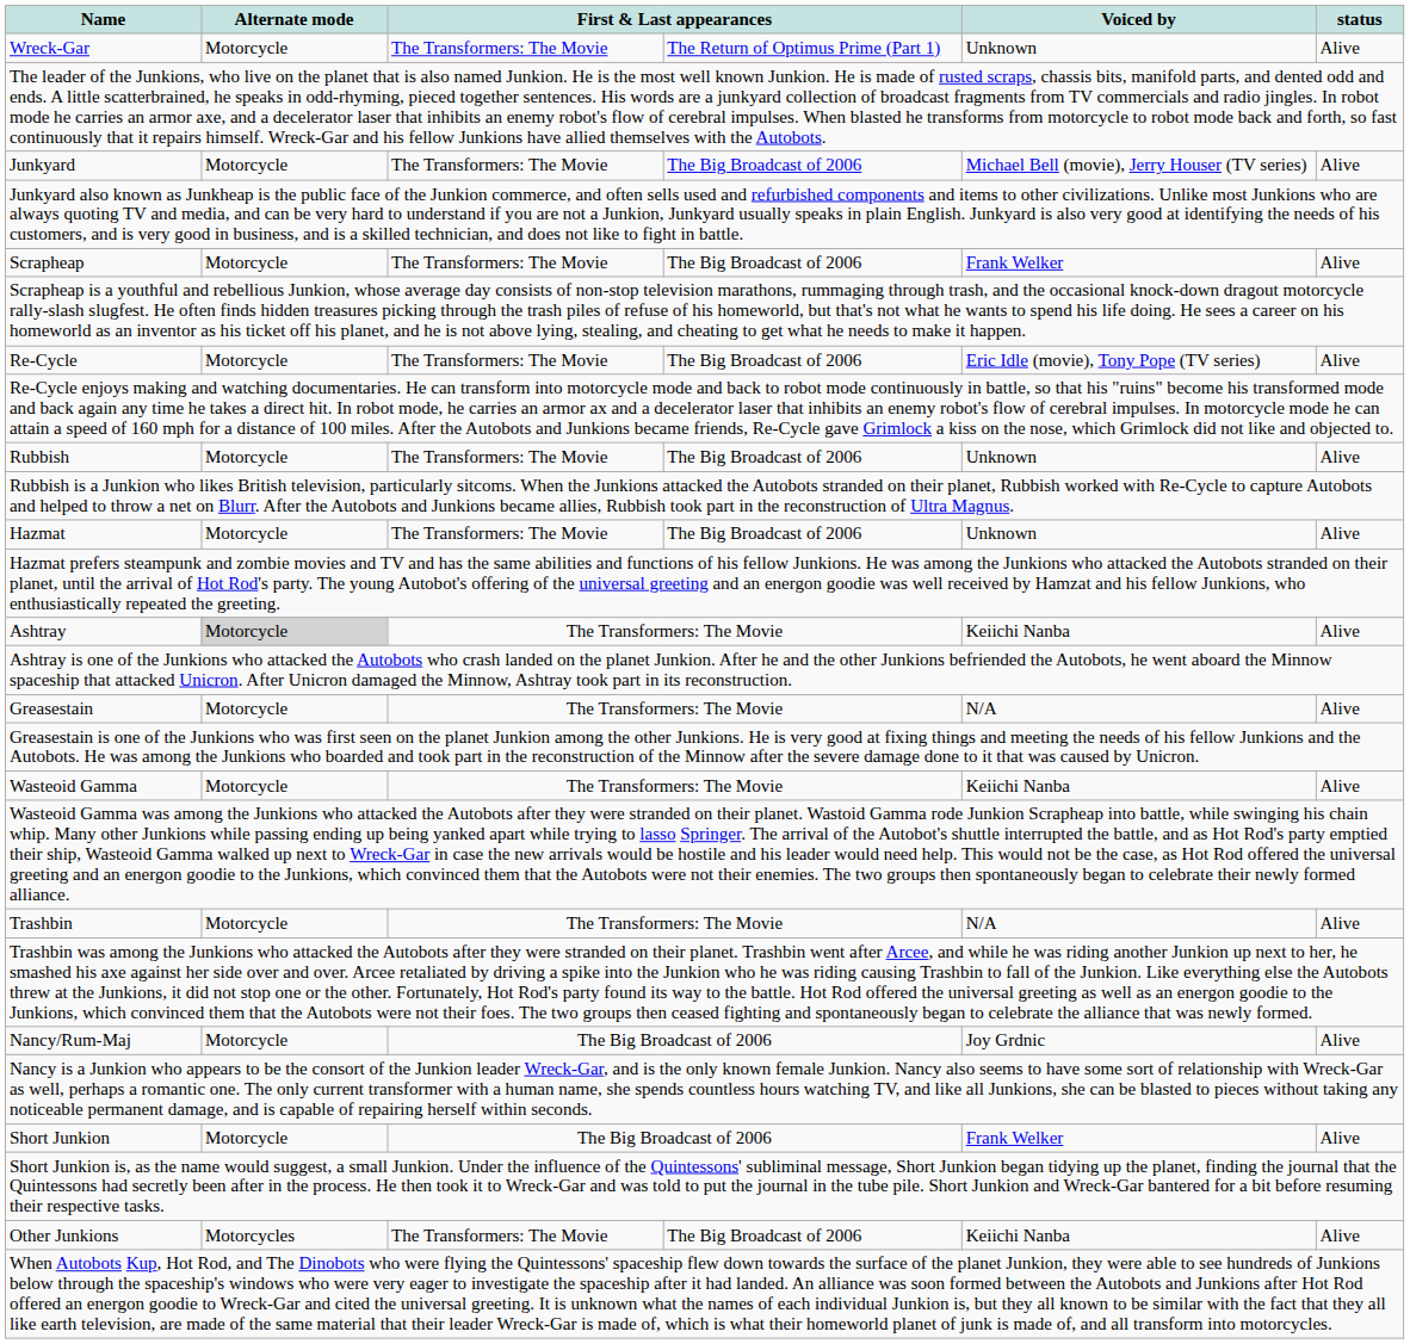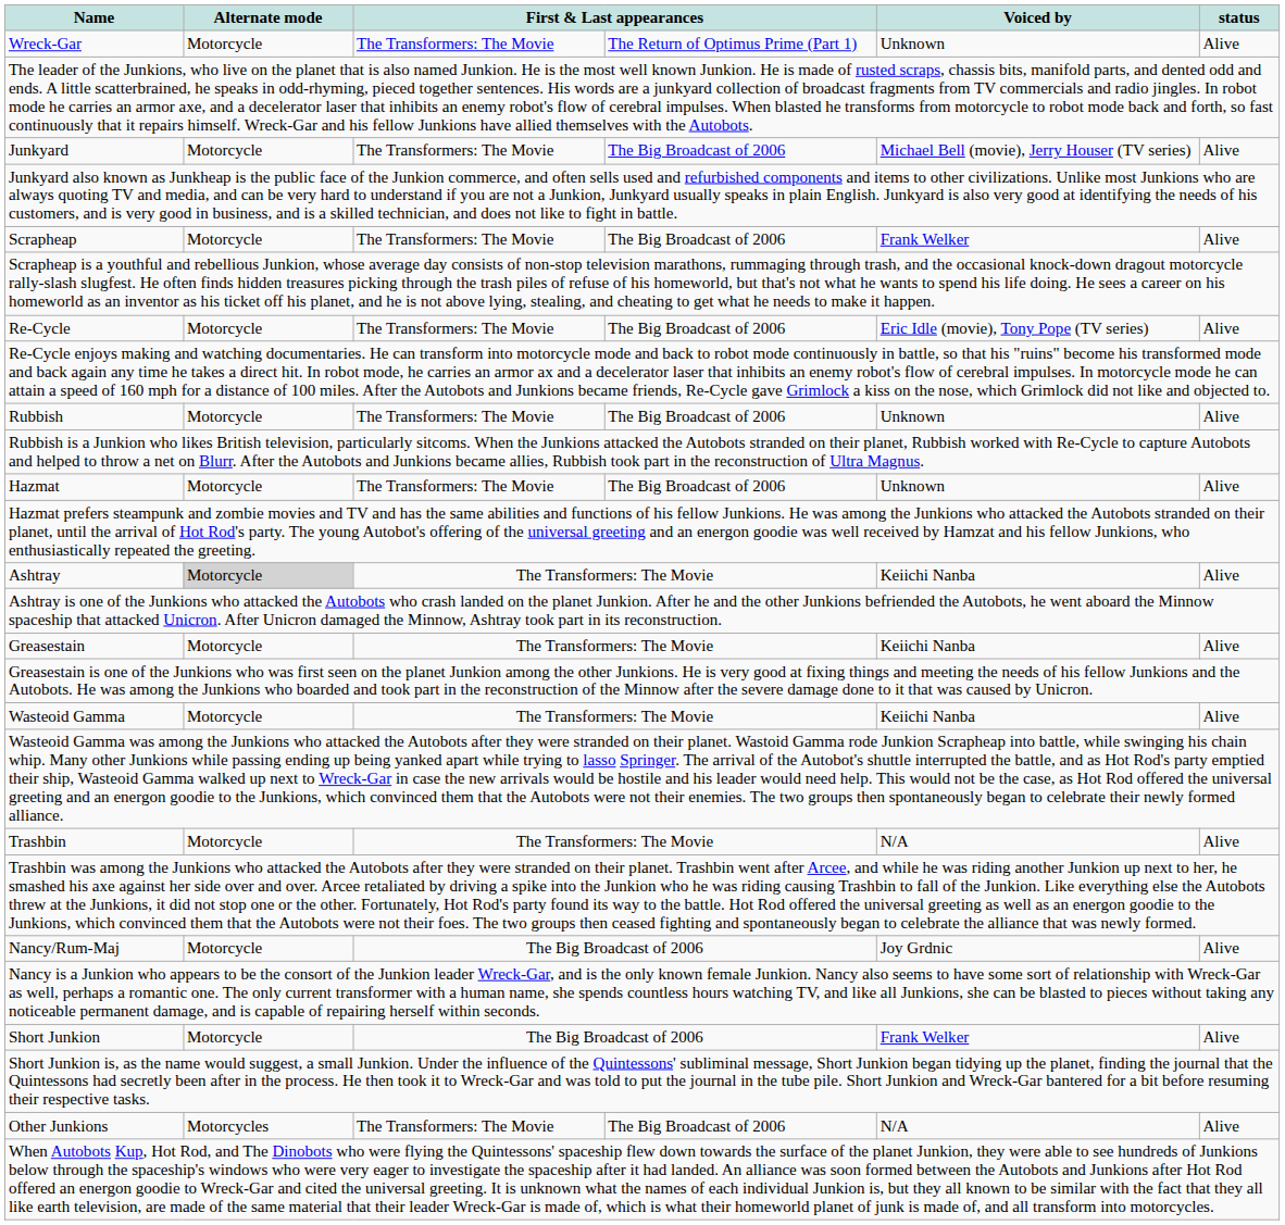Greasestain | Voiced by: N/A -> Keiichi Nanba
Other Junkions | Voiced by: Keiichi Nanba -> N/A
